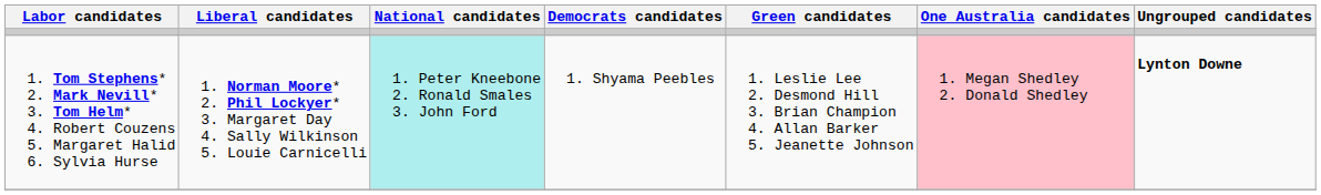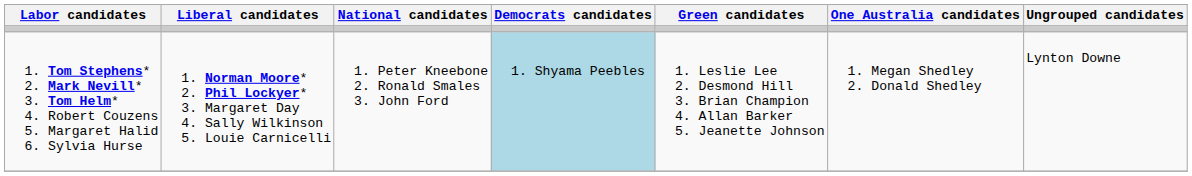row 3 | National candidates: paleturquoise background -> no background
row 3 | Democrats candidates: no background -> lightblue background
row 3 | One Australia candidates: pink background -> no background
row 3 | Ungrouped candidates: bold -> normal
